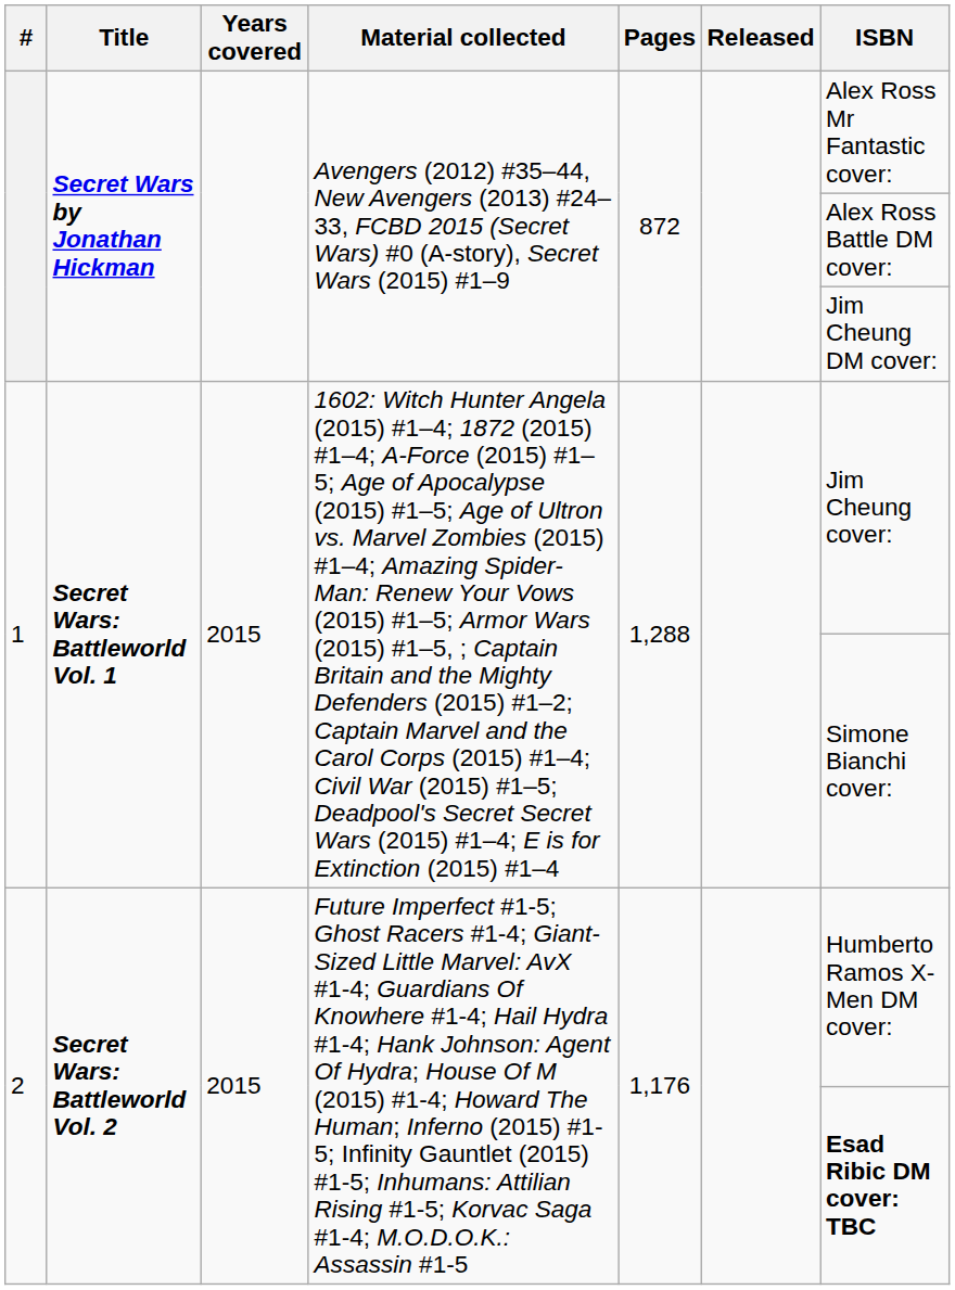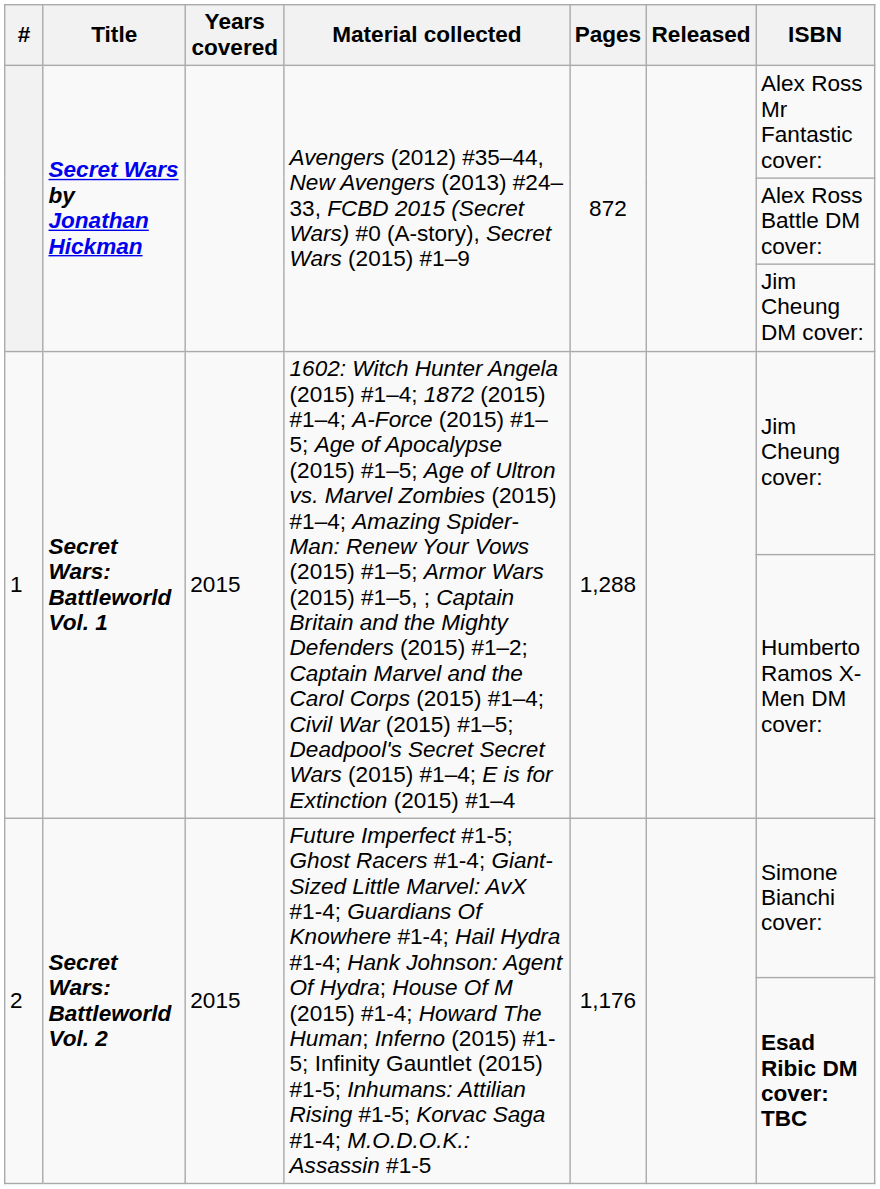row 6 | ISBN: Simone Bianchi cover: -> Humberto Ramos X-Men DM cover:
row 7 | ISBN: Humberto Ramos X-Men DM cover: -> Simone Bianchi cover:
